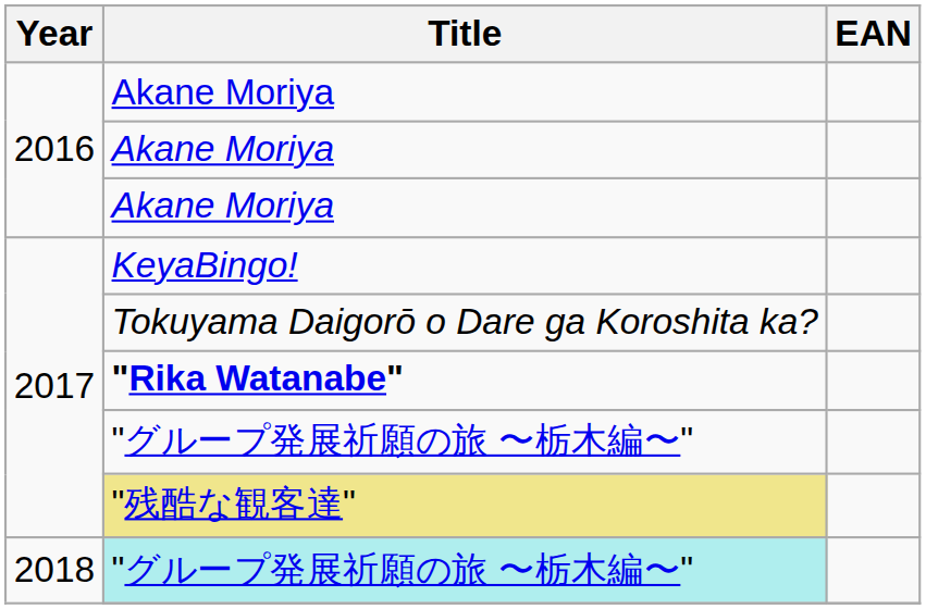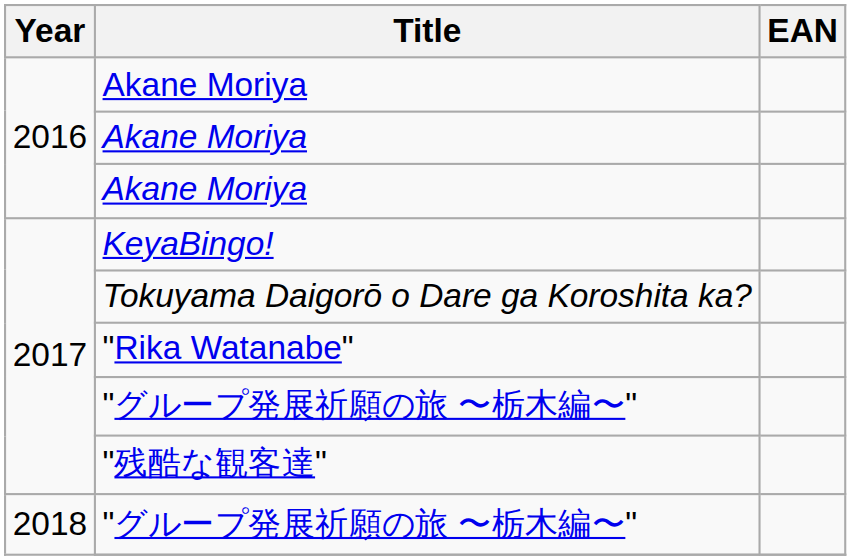"Rika Watanabe" | Title: bold -> normal
"残酷な観客達" | Title: khaki background -> no background
2018 / "グループ発展祈願の旅 〜栃木編〜" | Title: paleturquoise background -> no background
